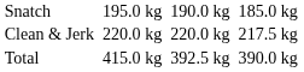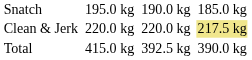Clean & Jerk | column 4: no background -> khaki background
